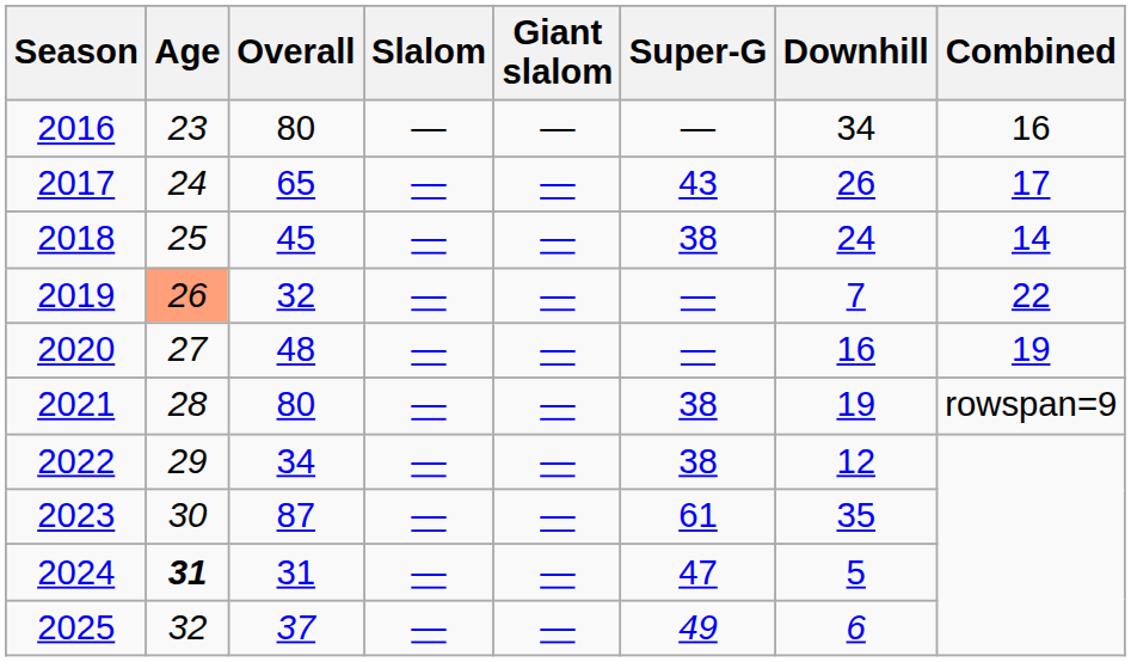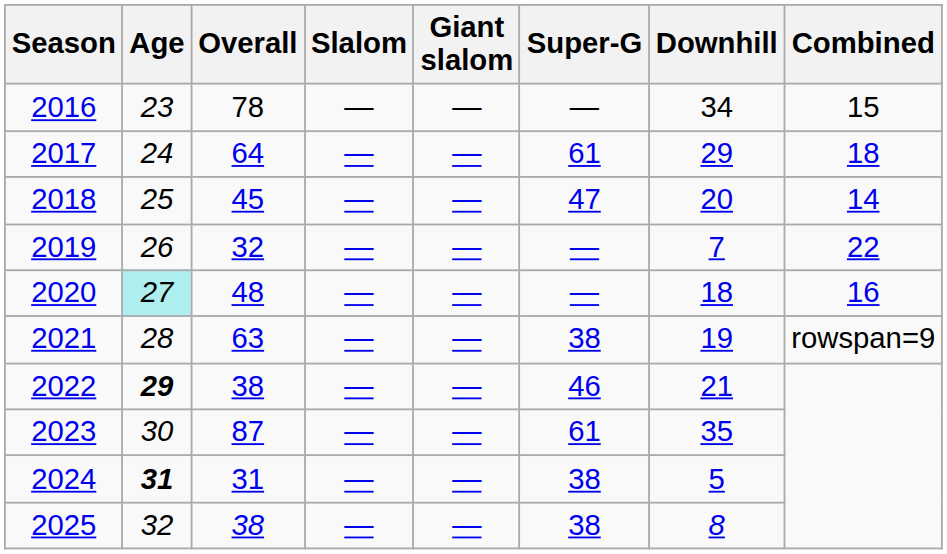2016 | Overall: 80 -> 78
2016 | Combined: 16 -> 15
2017 | Overall: 65 -> 64
2017 | Super-G: 43 -> 61
2017 | Downhill: 26 -> 29
2017 | Combined: 17 -> 18
2018 | Super-G: 38 -> 47
2018 | Downhill: 24 -> 20
2019 | Age: lightsalmon background -> no background
2020 | Age: no background -> paleturquoise background
2020 | Downhill: 16 -> 18
2020 | Combined: 19 -> 16
2021 | Overall: 80 -> 63
2022 | Age: normal -> bold
2022 | Overall: 34 -> 38
2022 | Super-G: 38 -> 46
2022 | Downhill: 12 -> 21
2024 | Super-G: 47 -> 38
2025 | Overall: 37 -> 38
2025 | Super-G: 49 -> 38
2025 | Downhill: 6 -> 8
